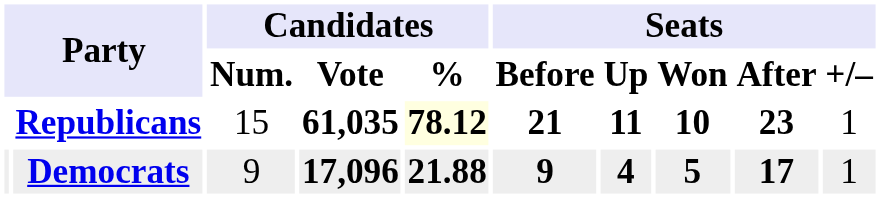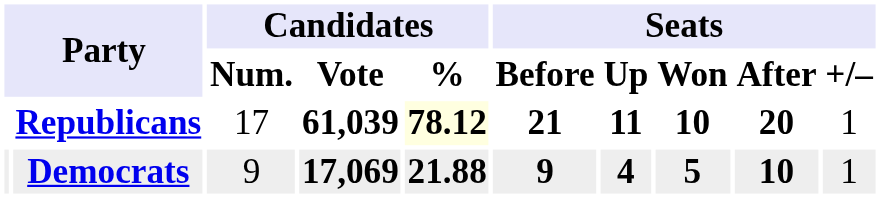Republicans | Candidates / Num.: 15 -> 17
Republicans | Candidates / Vote: 61,035 -> 61,039
Republicans | Seats / After: 23 -> 20
Democrats | Candidates / Vote: 17,096 -> 17,069
Democrats | Seats / After: 17 -> 10
